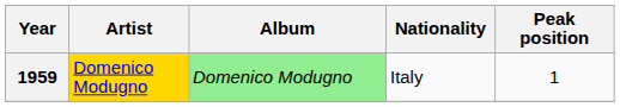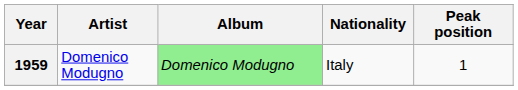1959 | Artist: gold background -> no background
